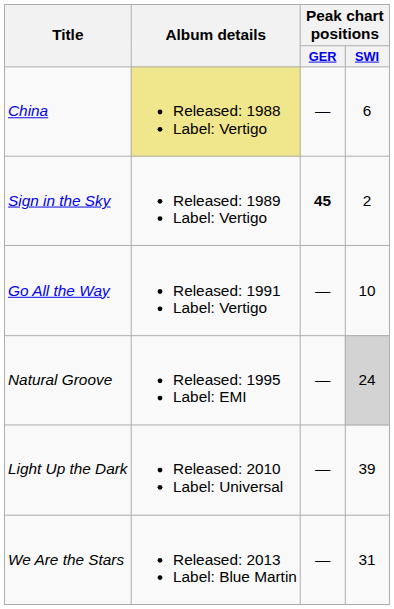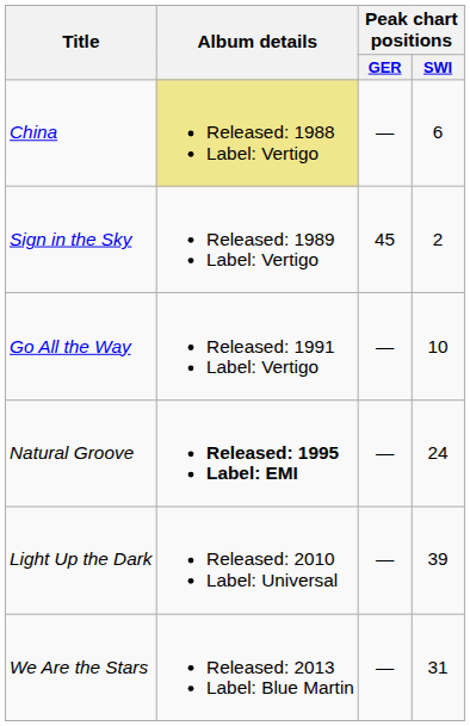Sign in the Sky | Peak chart positions / GER: bold -> normal
Natural Groove | Album details: normal -> bold
Natural Groove | Peak chart positions / SWI: lightgrey background -> no background
